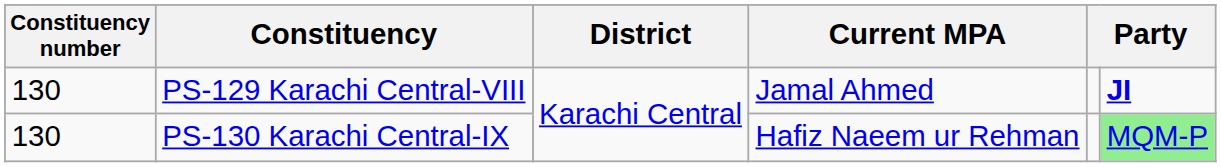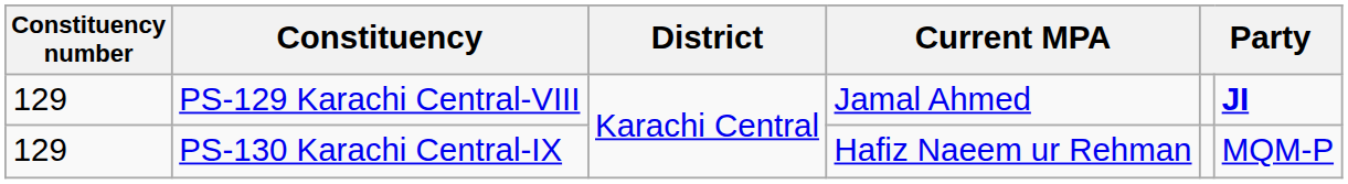PS-129 Karachi Central-VIII | Constituency number: 130 -> 129
PS-130 Karachi Central-IX | Constituency number: 130 -> 129
PS-130 Karachi Central-IX | column 6: lightgreen background -> no background
